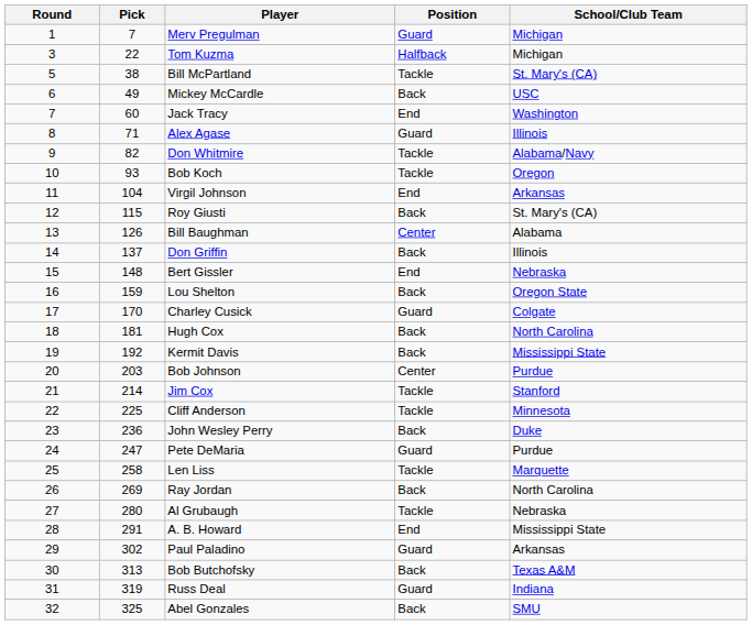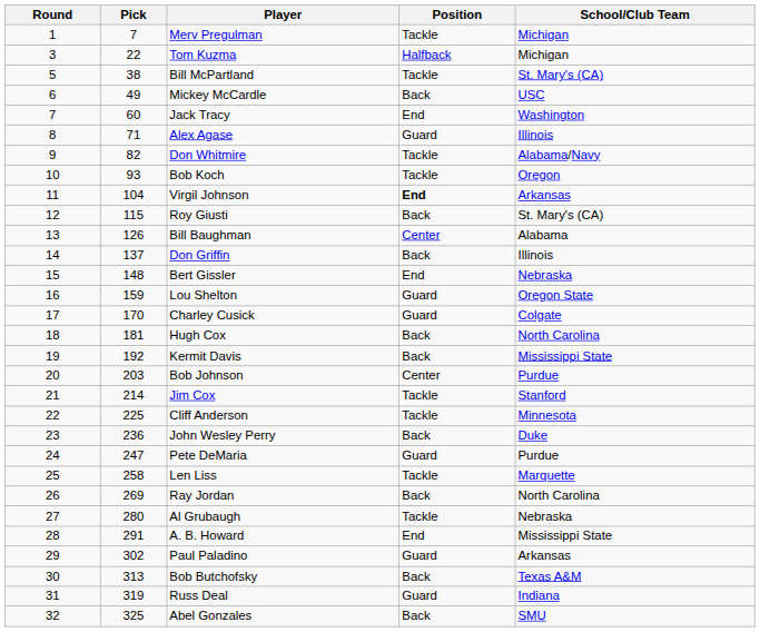Merv Pregulman | Position: Guard -> Tackle
Virgil Johnson | Position: normal -> bold
Lou Shelton | Position: Back -> Guard
